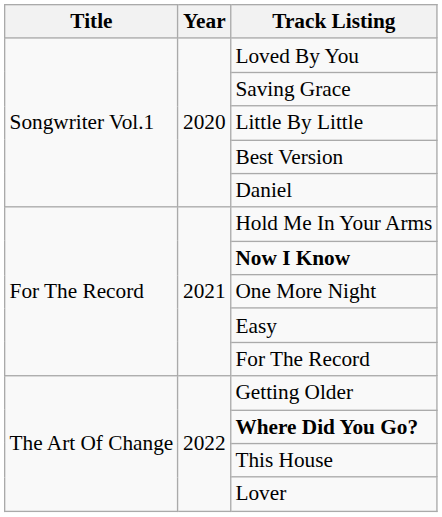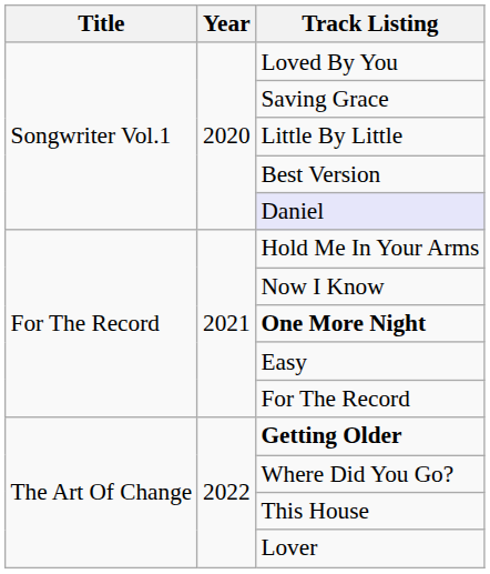Daniel | Track Listing: no background -> lavender background
Now I Know | Track Listing: bold -> normal
One More Night | Track Listing: normal -> bold
Getting Older | Track Listing: normal -> bold
Where Did You Go? | Track Listing: bold -> normal
